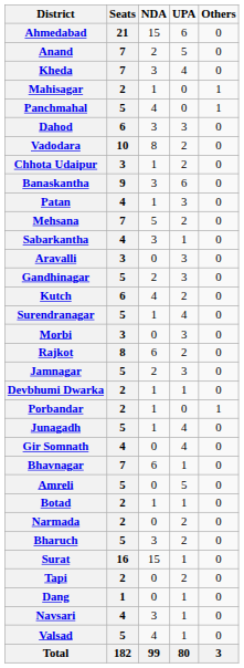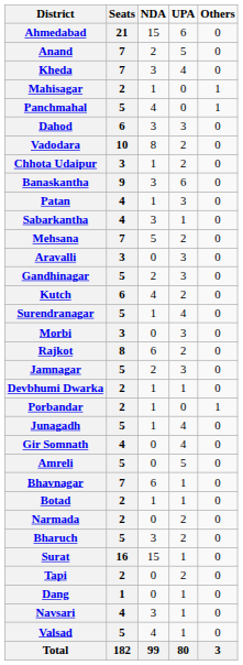rows swapped: Mehsana <-> Sabarkantha
rows swapped: Amreli <-> Bhavnagar
